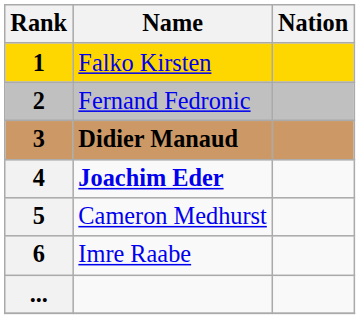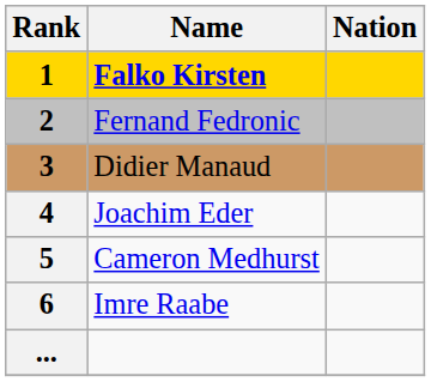Falko Kirsten | Name: normal -> bold
Didier Manaud | Name: bold -> normal
Joachim Eder | Name: bold -> normal
